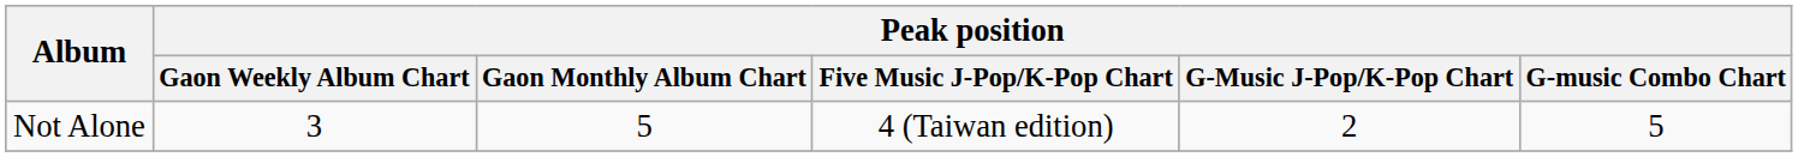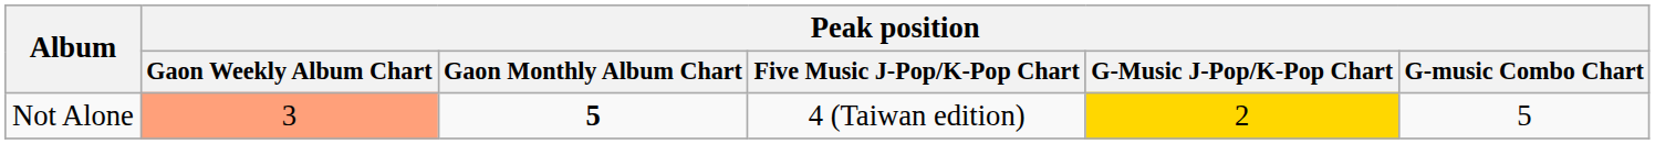Not Alone | Peak position / Gaon Weekly Album Chart: no background -> lightsalmon background
Not Alone | Peak position / Gaon Monthly Album Chart: normal -> bold
Not Alone | Peak position / G-Music J-Pop/K-Pop Chart: no background -> gold background
